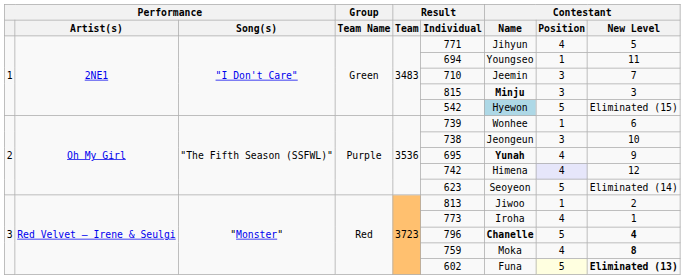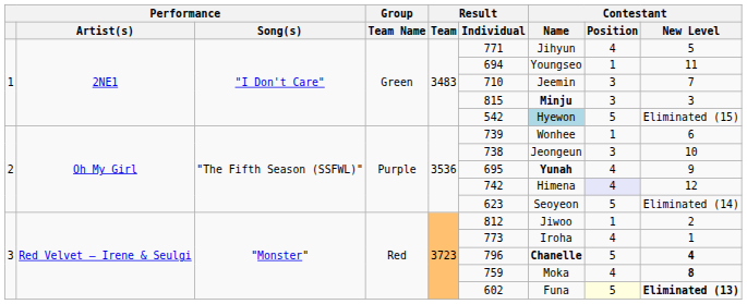row 13 | Result / Individual: 813 -> 812
